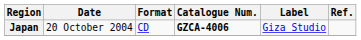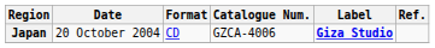Japan | Catalogue Num.: bold -> normal
Japan | Label: normal -> bold
